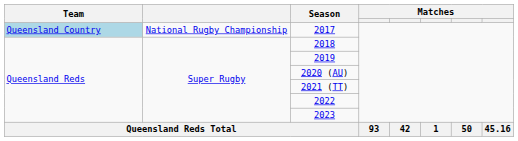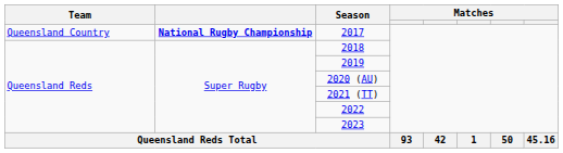2017 | Team: lightblue background -> no background
2017 | column 2: normal -> bold
